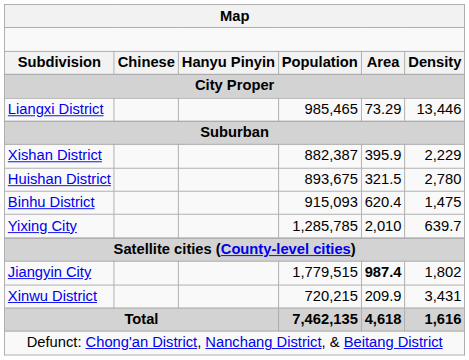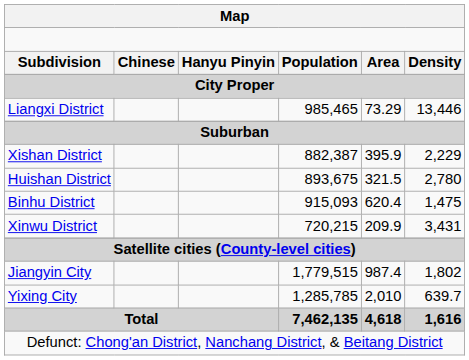rows swapped: Xinwu District <-> Yixing City
Jiangyin City | column 5: bold -> normal
